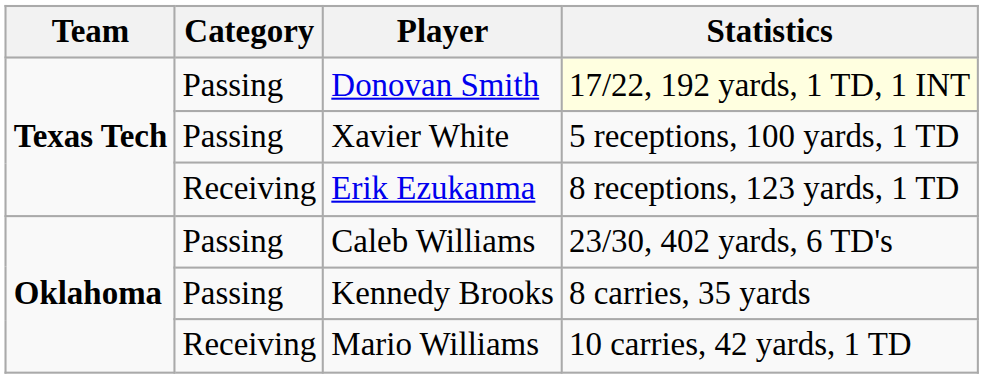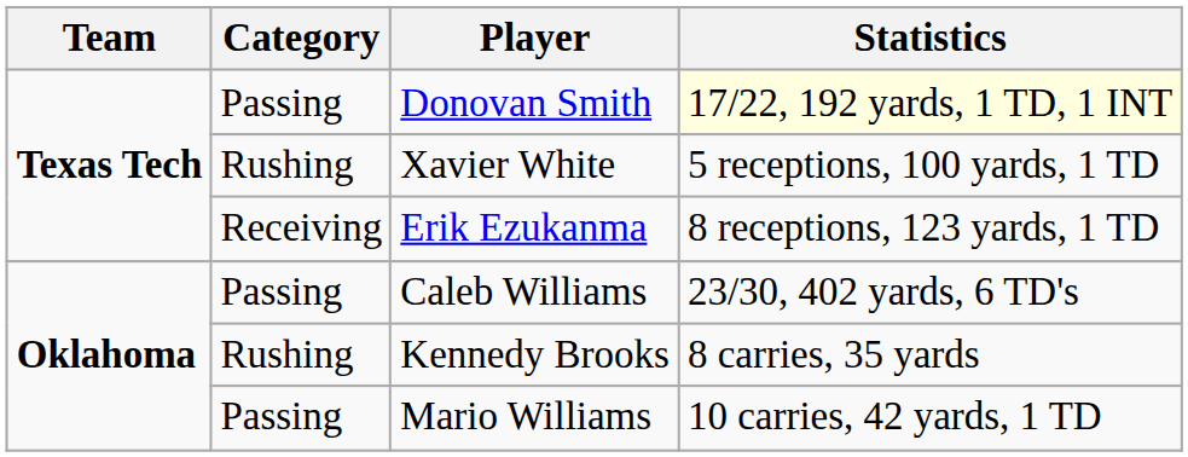Xavier White | Category: Passing -> Rushing
Kennedy Brooks | Category: Passing -> Rushing
Mario Williams | Category: Receiving -> Passing
